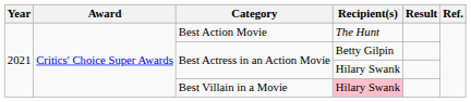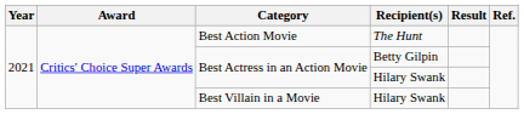Best Villain in a Movie | Recipient(s): pink background -> no background
